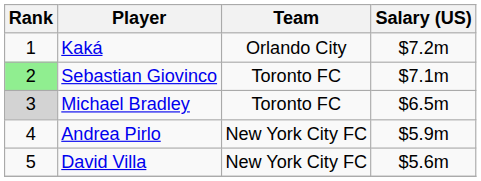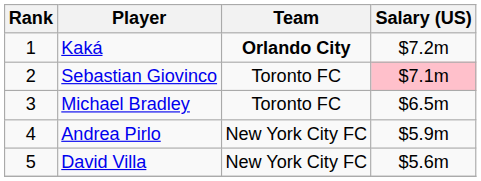Kaká | Team: normal -> bold
Sebastian Giovinco | Rank: lightgreen background -> no background
Sebastian Giovinco | Salary (US): no background -> pink background
Michael Bradley | Rank: lightgrey background -> no background
